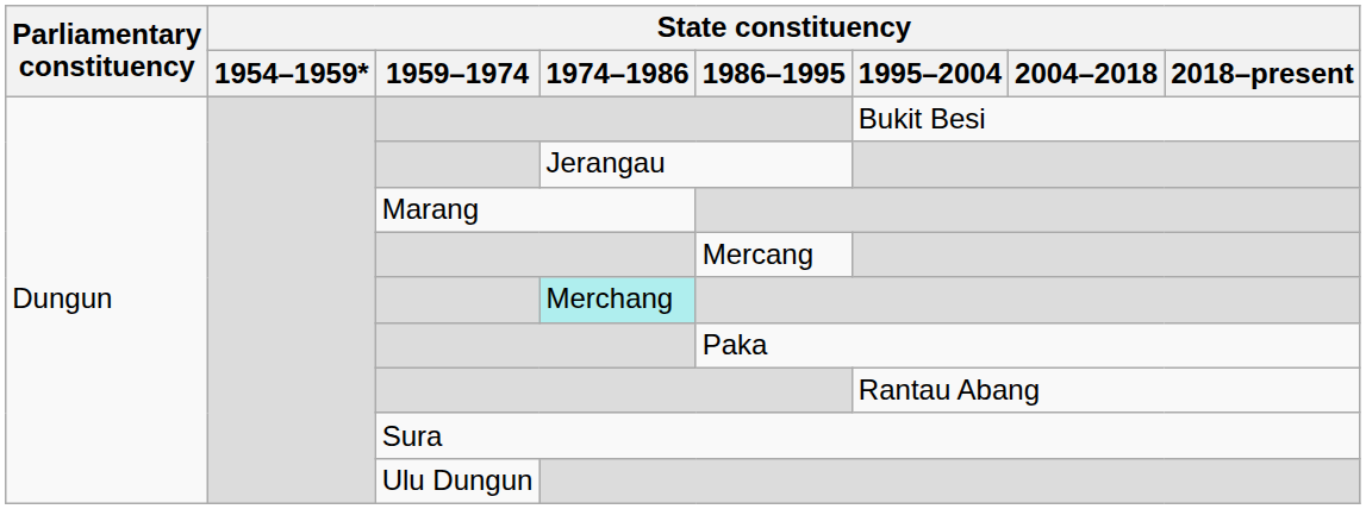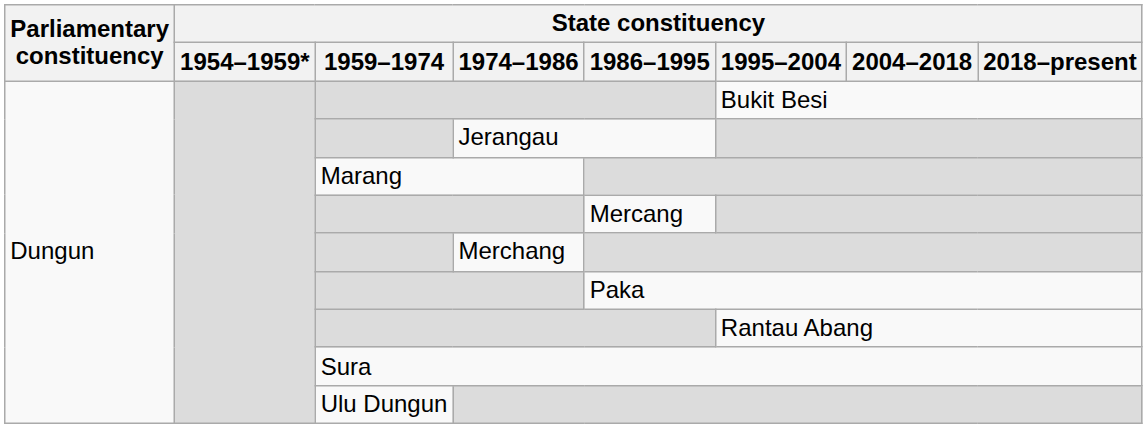Merchang | State constituency / 1974–1986: paleturquoise background -> no background
